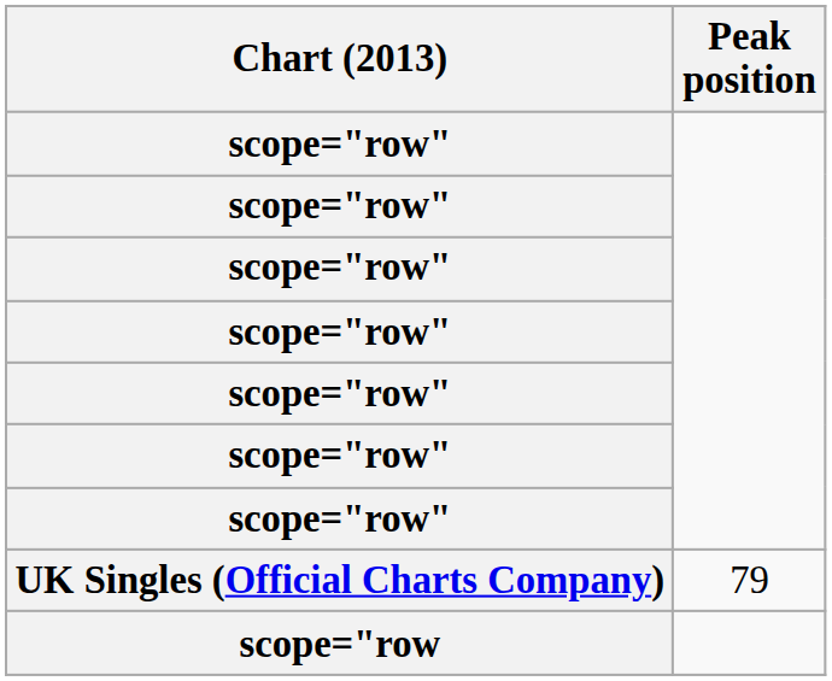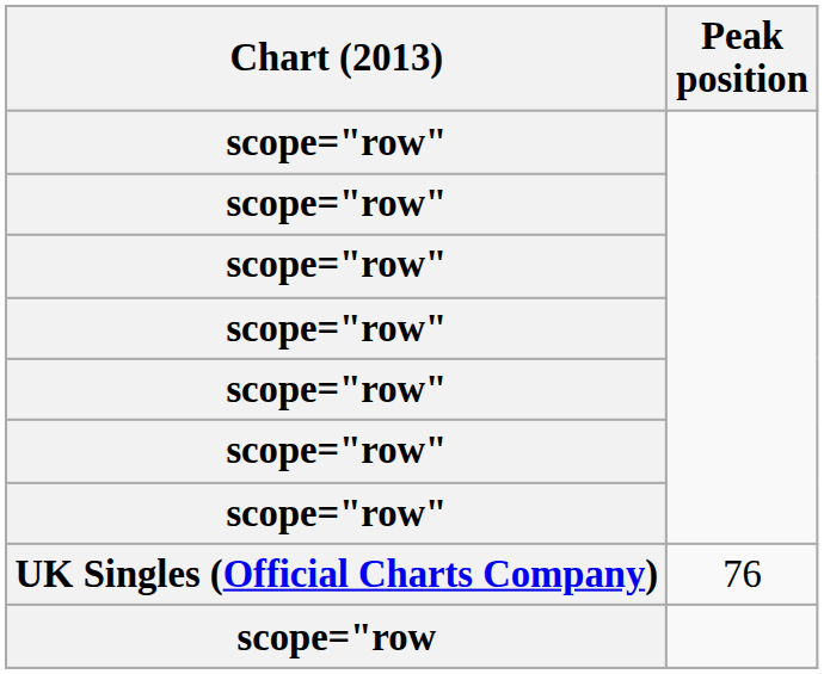UK Singles (Official Charts Company) | Peak position: 79 -> 76
